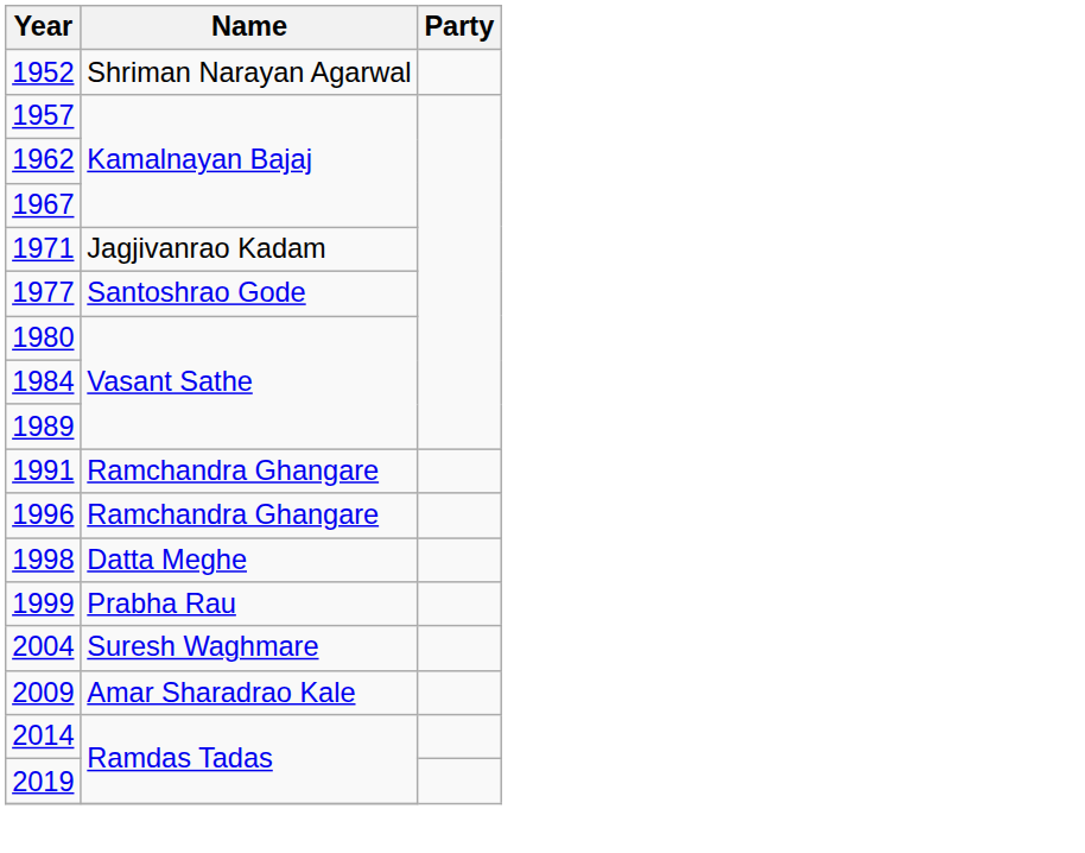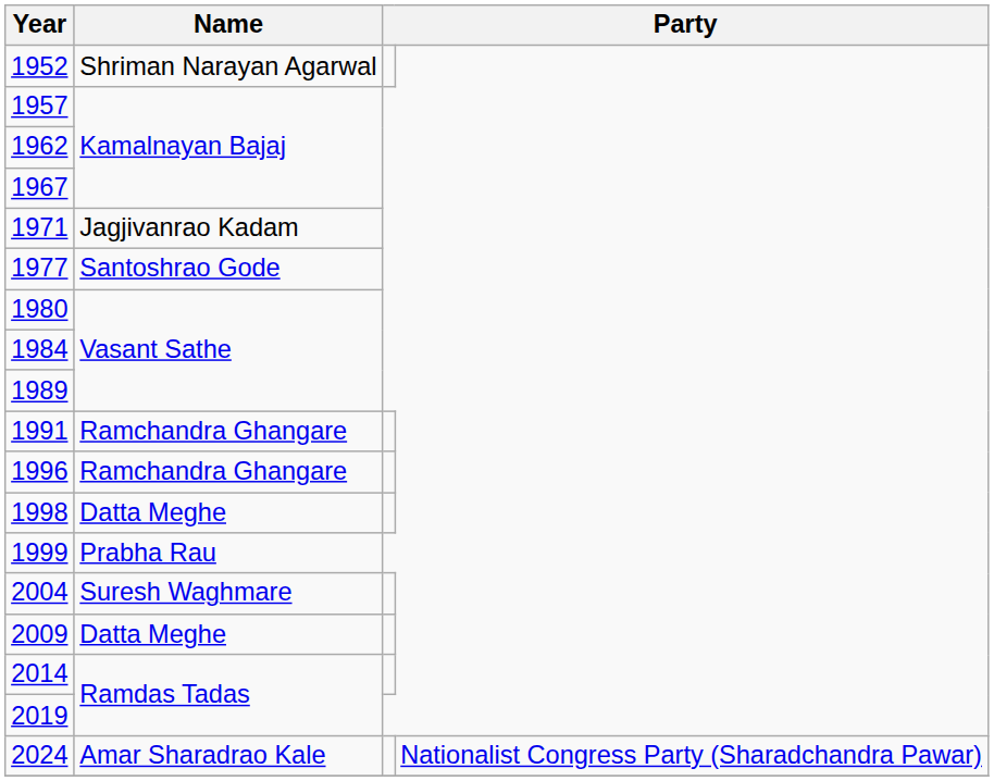2009 | Name: Amar Sharadrao Kale -> Datta Meghe
+ row: 2024 | Amar Sharadrao Kale | Nationalist Congress Party (Sharadchandra Pawar)
